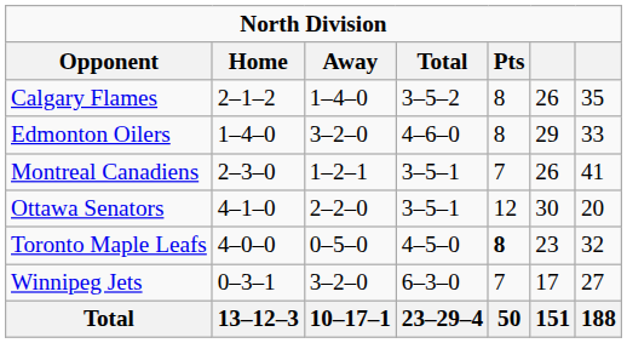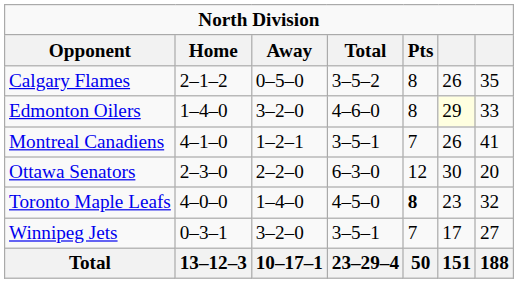Calgary Flames | Away: 1–4–0 -> 0–5–0
Edmonton Oilers | column 6: no background -> lightyellow background
Montreal Canadiens | Home: 2–3–0 -> 4–1–0
Ottawa Senators | Home: 4–1–0 -> 2–3–0
Ottawa Senators | Total: 3–5–1 -> 6–3–0
Toronto Maple Leafs | Away: 0–5–0 -> 1–4–0
Winnipeg Jets | Total: 6–3–0 -> 3–5–1
